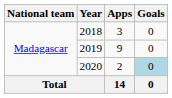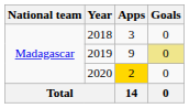2019 | Goals: no background -> khaki background
2020 | Apps: no background -> gold background
2020 | Goals: lightblue background -> no background
